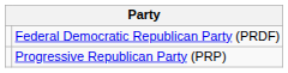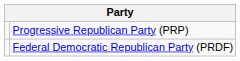rows swapped: Progressive Republican Party (PRP) <-> Federal Democratic Republican Party (PRDF)
